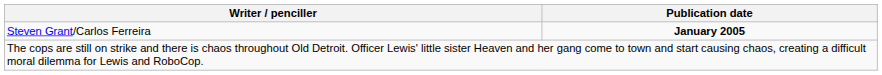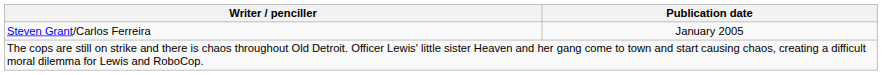Steven Grant/Carlos Ferreira | Publication date: bold -> normal
